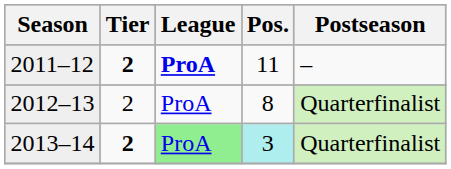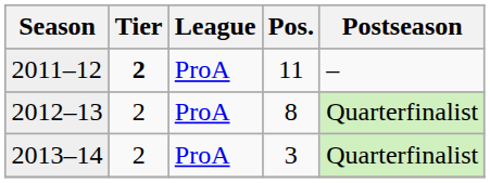2011–12 | League: bold -> normal
2013–14 | Tier: bold -> normal
2013–14 | League: lightgreen background -> no background
2013–14 | Pos.: paleturquoise background -> no background
